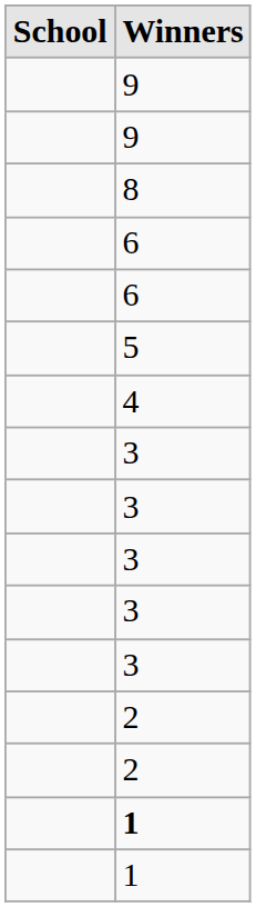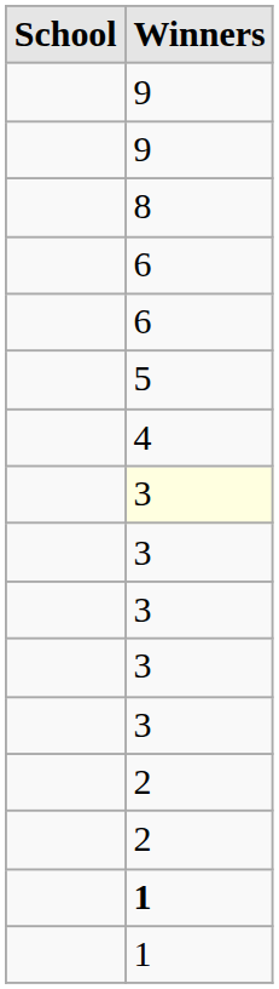row 9 | Winners: no background -> lightyellow background
